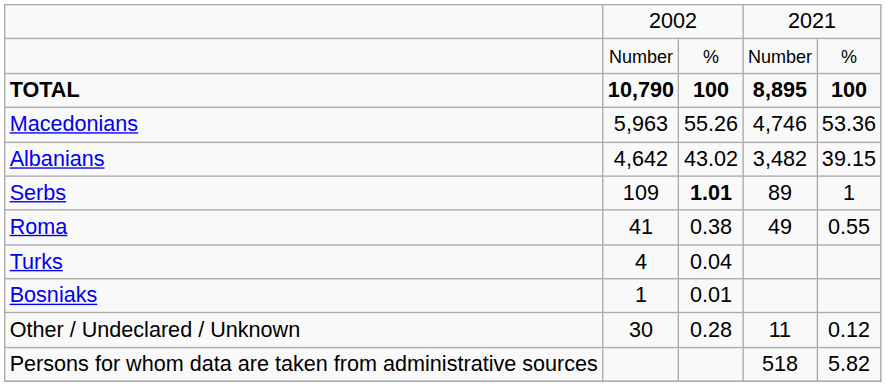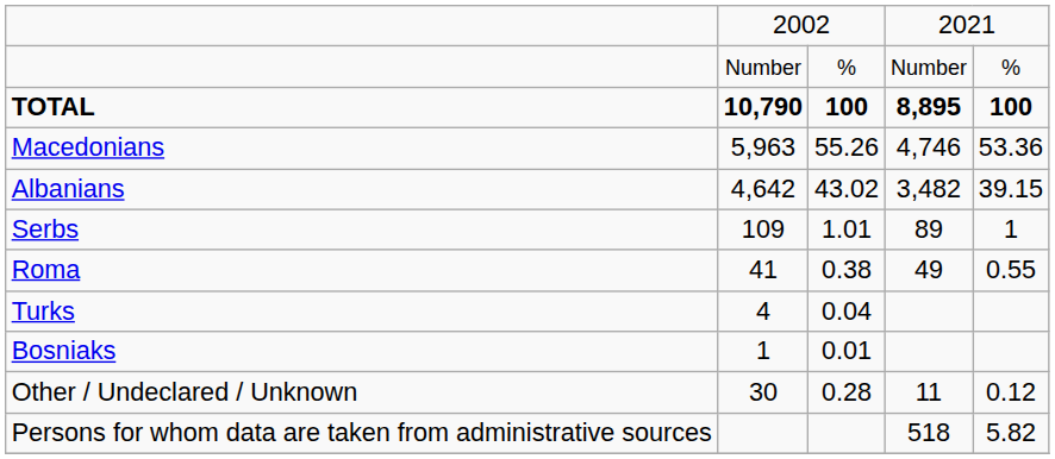Serbs | column 3: bold -> normal
